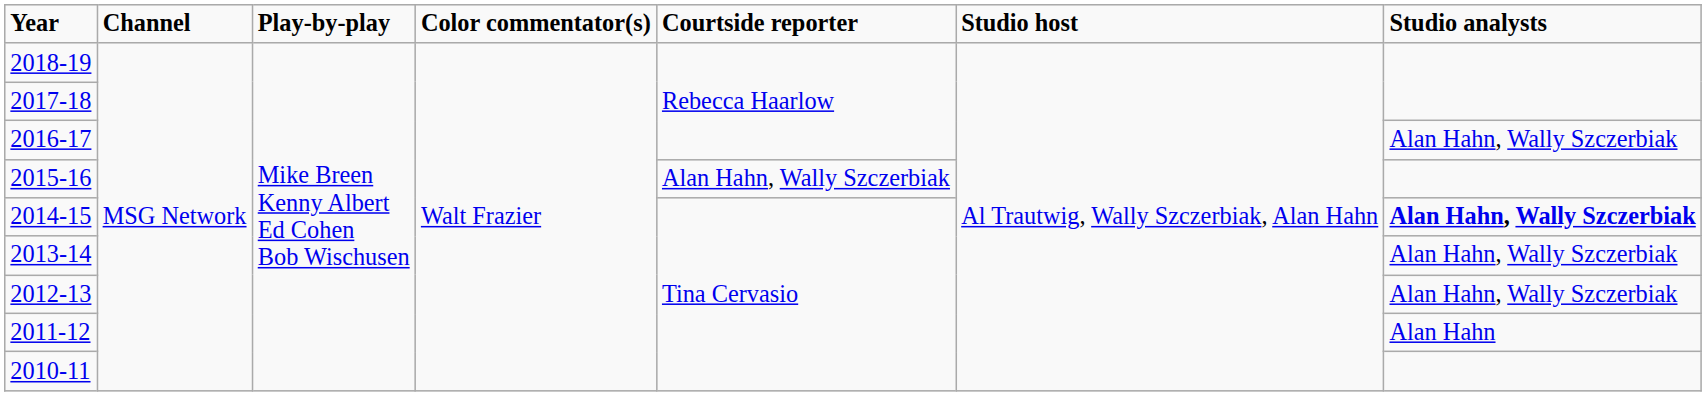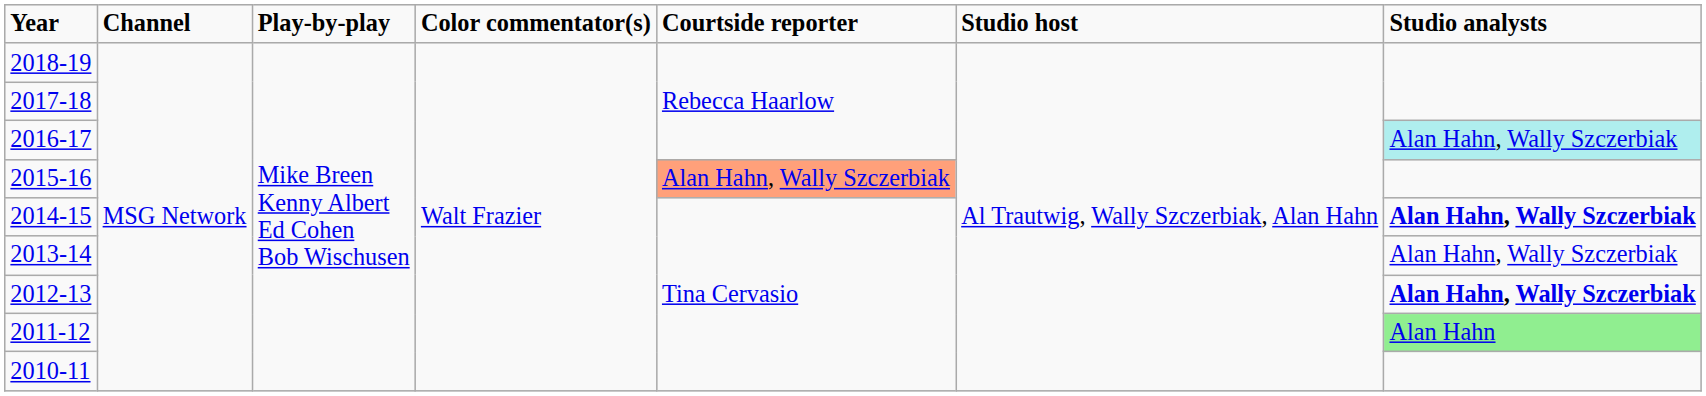2016-17 | Studio analysts: no background -> paleturquoise background
2015-16 | Courtside reporter: no background -> lightsalmon background
2012-13 | Studio analysts: normal -> bold
2011-12 | Studio analysts: no background -> lightgreen background
